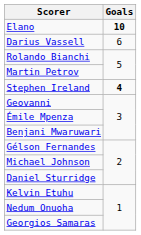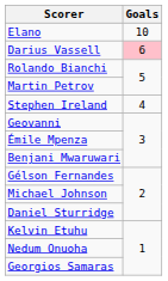Elano | Goals: bold -> normal
Darius Vassell | Goals: no background -> pink background
Stephen Ireland | Goals: bold -> normal
